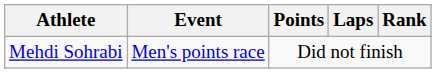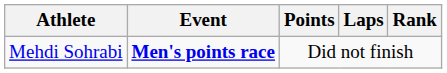Mehdi Sohrabi | Event: normal -> bold
